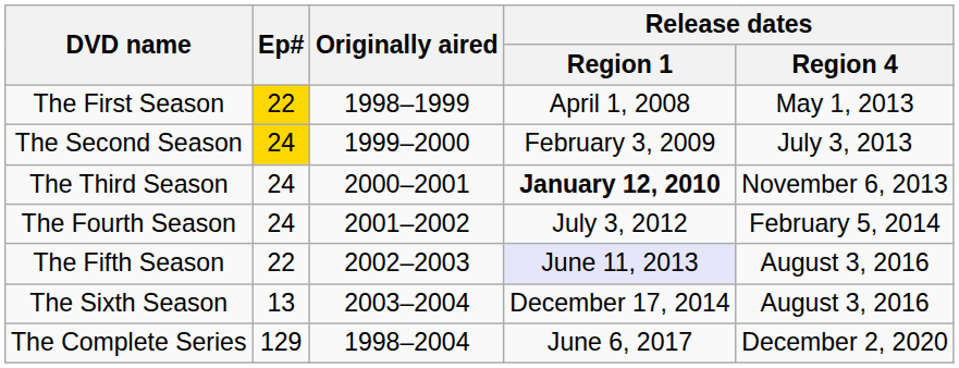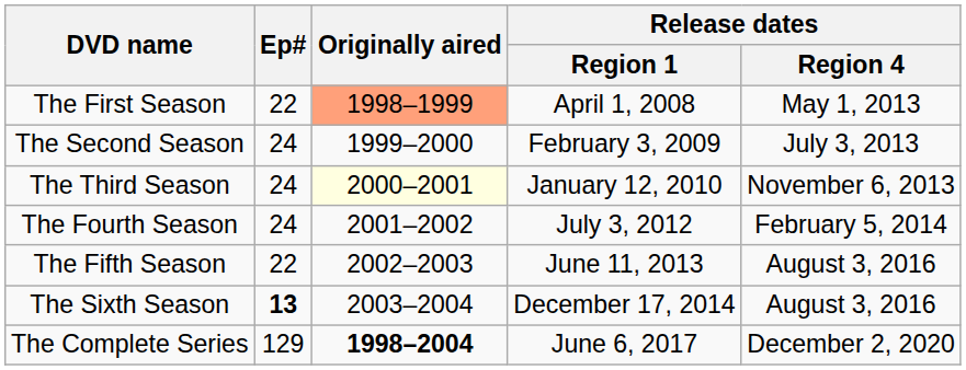The First Season | Ep#: gold background -> no background
The First Season | Originally aired: no background -> lightsalmon background
The Second Season | Ep#: gold background -> no background
The Third Season | Originally aired: no background -> lightyellow background
The Third Season | Release dates / Region 1: bold -> normal
The Fifth Season | Release dates / Region 1: lavender background -> no background
The Sixth Season | Ep#: normal -> bold
The Complete Series | Originally aired: normal -> bold
